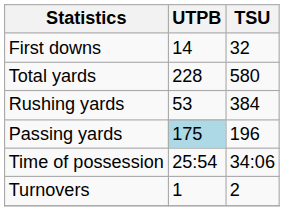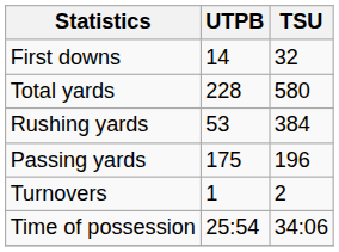Passing yards | UTPB: lightblue background -> no background
rows swapped: Turnovers <-> Time of possession
